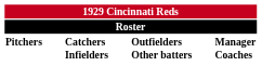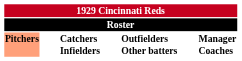Pitchers | column 1: no background -> lightsalmon background
